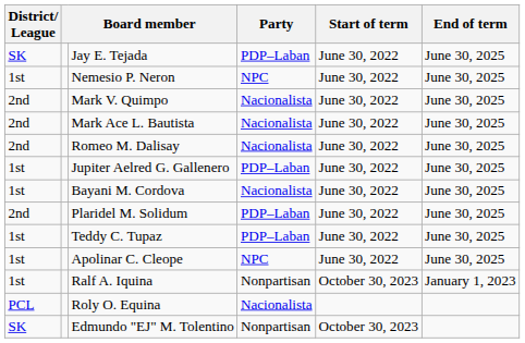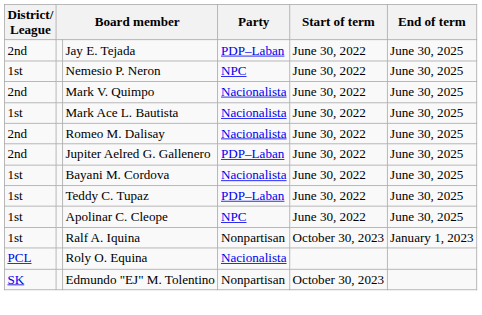Jay E. Tejada | District/ League: SK -> 2nd
Mark Ace L. Bautista | District/ League: 2nd -> 1st
Jupiter Aelred G. Gallenero | District/ League: 1st -> 2nd
- row: 2nd | Plaridel M. Solidum | PDP–Laban | June 30, 2022 | June 30, 2025
